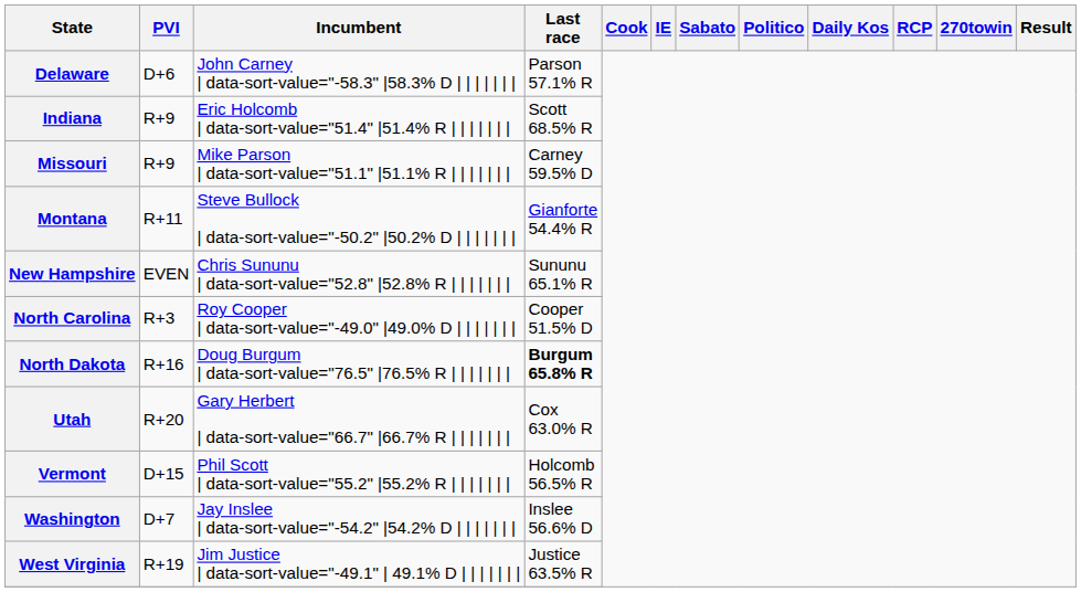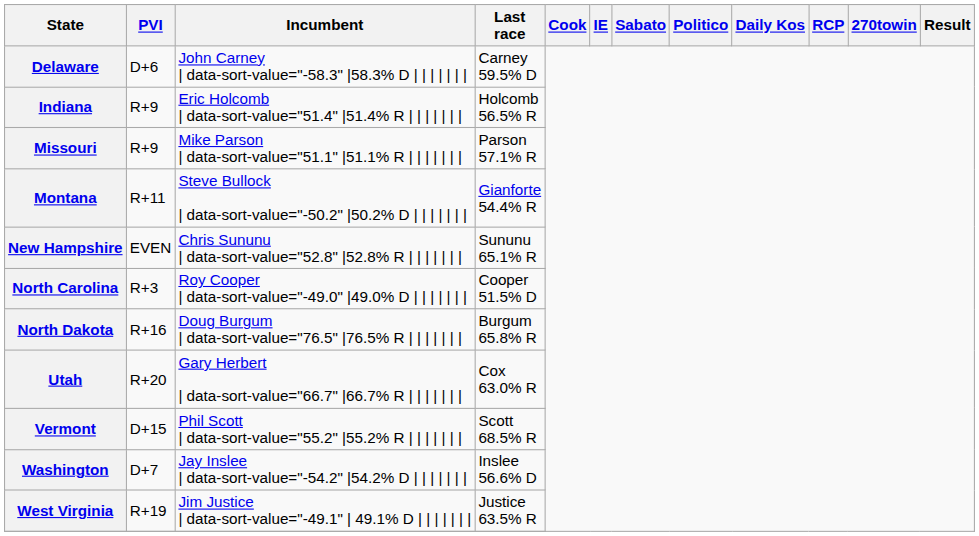Delaware | Last race: Parson 57.1% R -> Carney 59.5% D
Indiana | Last race: Scott 68.5% R -> Holcomb 56.5% R
Missouri | Last race: Carney 59.5% D -> Parson 57.1% R
North Dakota | Last race: bold -> normal
Vermont | Last race: Holcomb 56.5% R -> Scott 68.5% R
